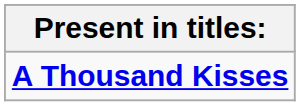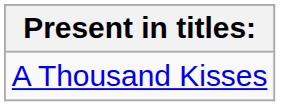row 2 | column 1: bold -> normal
